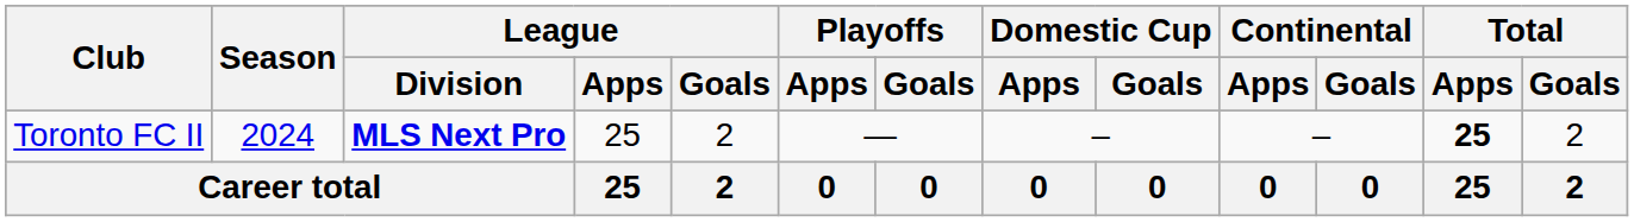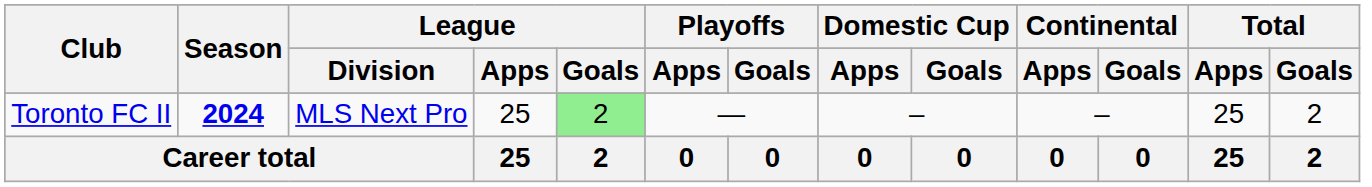Toronto FC II | Season: normal -> bold
Toronto FC II | League / Division: bold -> normal
Toronto FC II | League / Goals: no background -> lightgreen background
Toronto FC II | Total / Apps: bold -> normal
